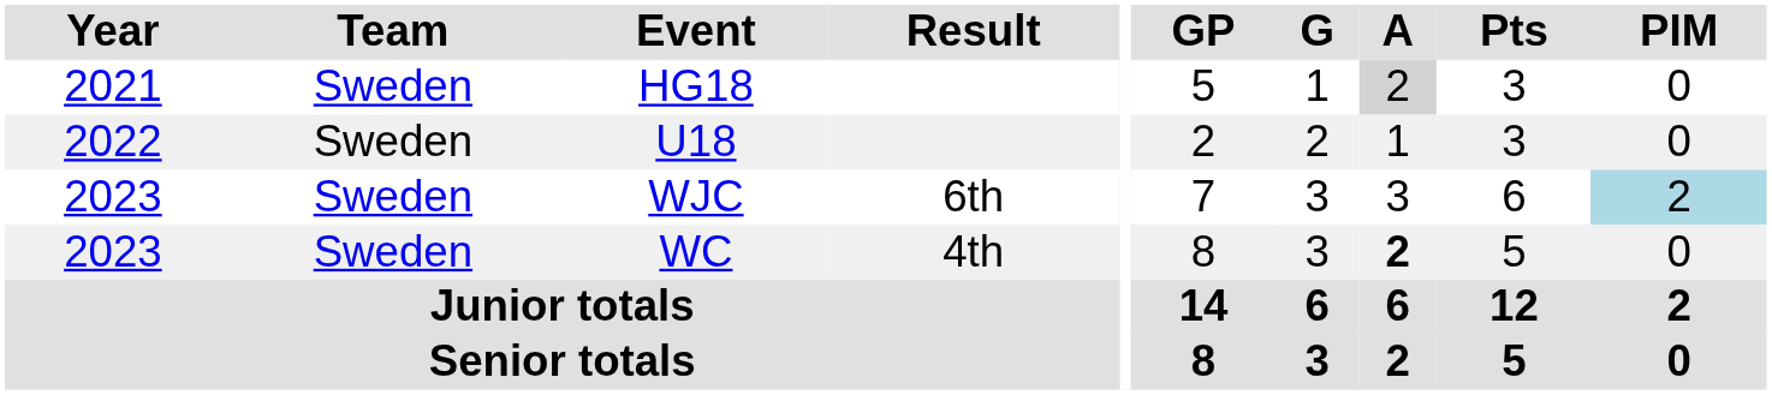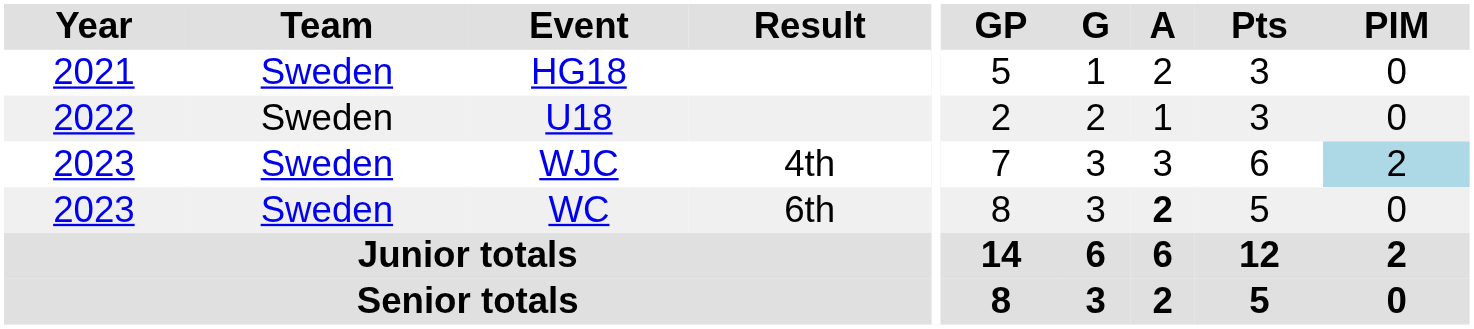HG18 | A: lightgrey background -> no background
WJC | Result: 6th -> 4th
WC | Result: 4th -> 6th
